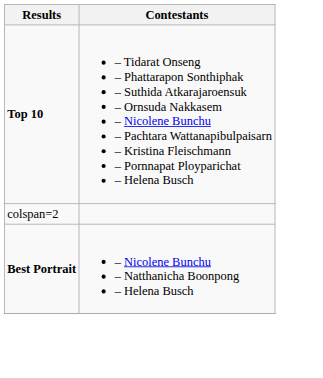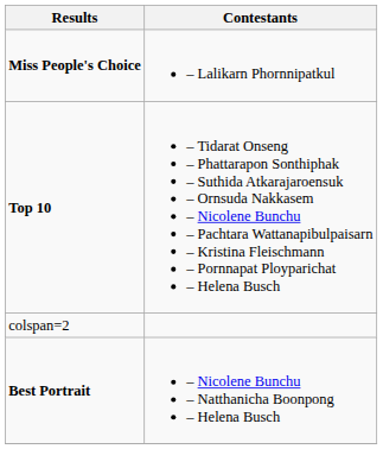+ row: Miss People's Choice | – Lalikarn Phornnipatkul
